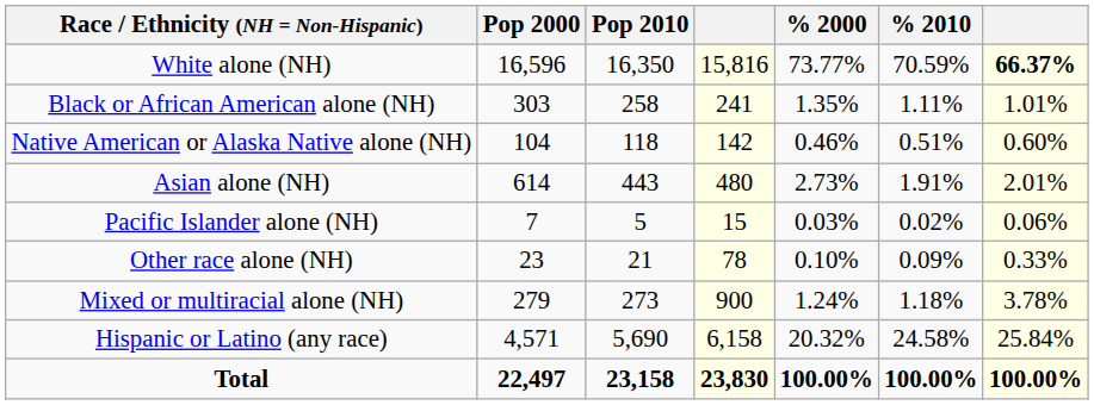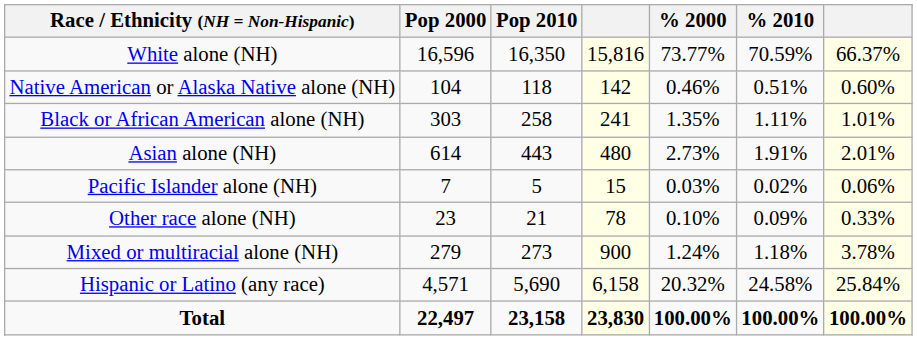White alone (NH) | column 7: bold -> normal
rows swapped: Black or African American alone (NH) <-> Native American or Alaska Native alone (NH)
